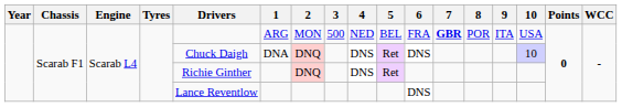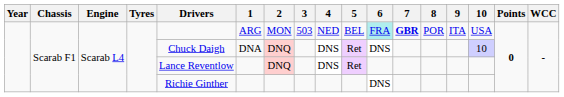row 2 | 3: 500 -> 503
row 2 | 6: no background -> paleturquoise background
row 4 | Drivers: Richie Ginther -> Lance Reventlow
row 5 | Drivers: Lance Reventlow -> Richie Ginther
